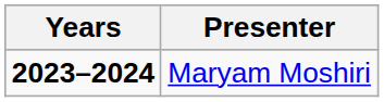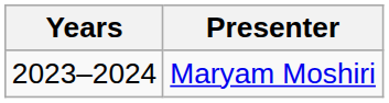Maryam Moshiri | Years: bold -> normal
